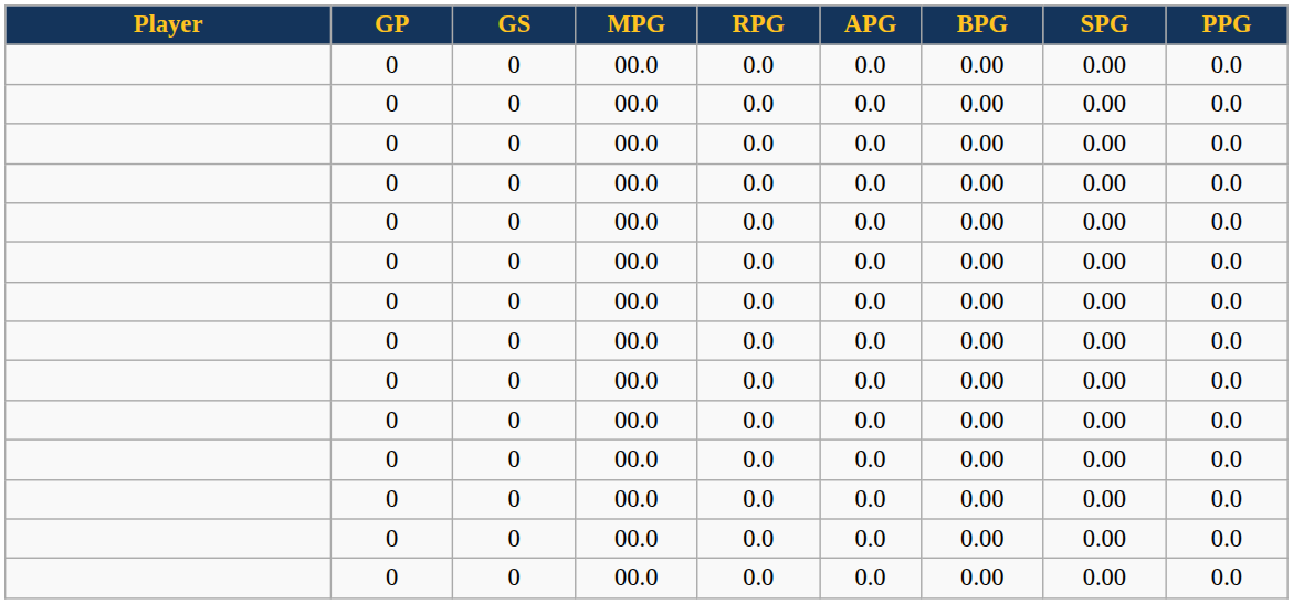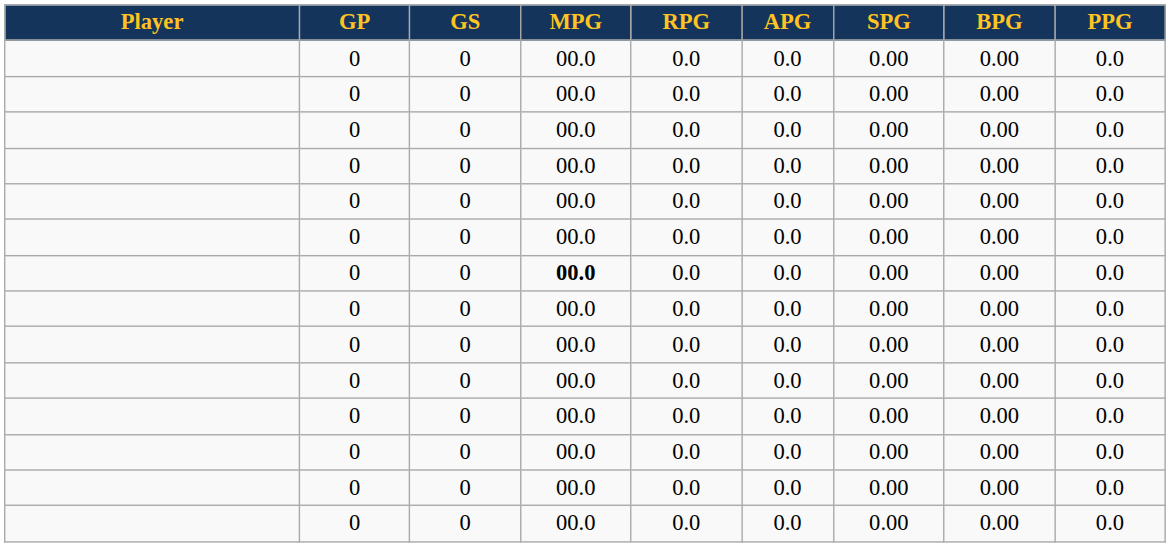columns swapped: SPG <-> BPG
row 8 | MPG: normal -> bold
